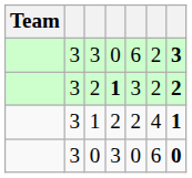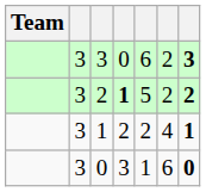row 3 | column 5: 3 -> 5
row 5 | column 5: 0 -> 1
